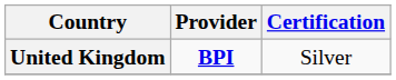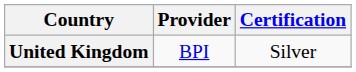United Kingdom | Provider: bold -> normal
